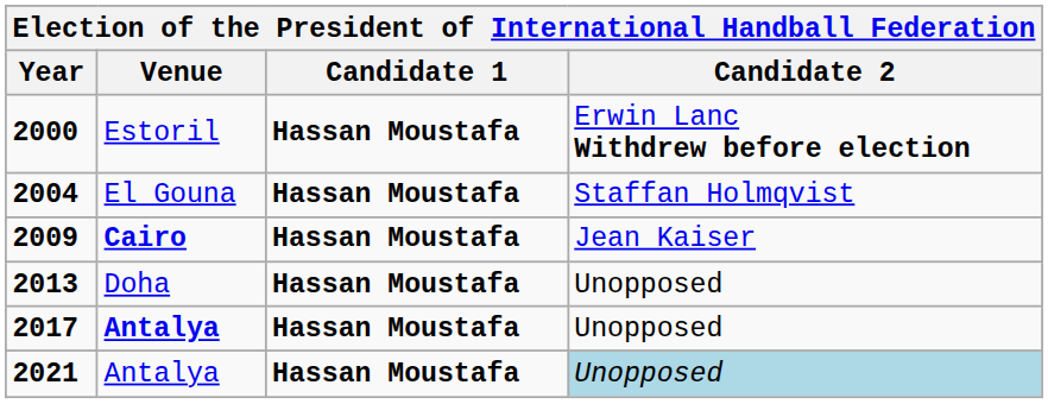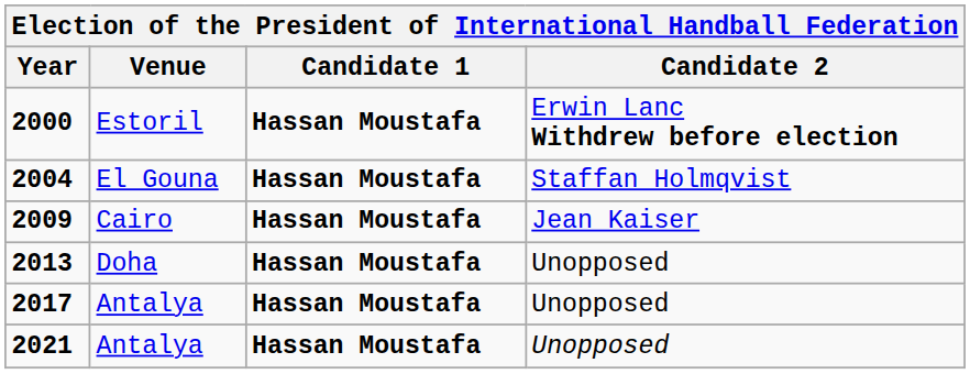2009 | Venue: bold -> normal
2017 | Venue: bold -> normal
2021 | Candidate 2: lightblue background -> no background
